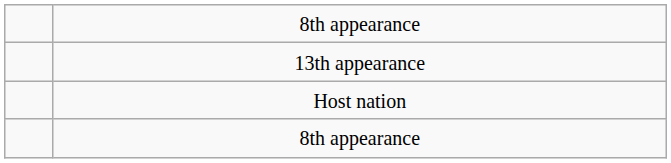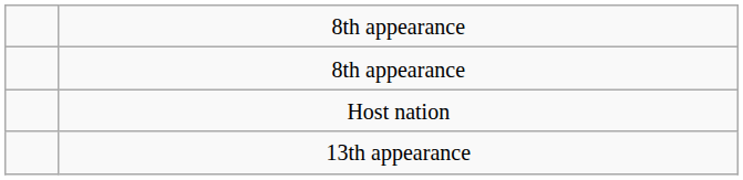row 2 | column 2: 13th appearance -> 8th appearance
row 4 | column 2: 8th appearance -> 13th appearance
